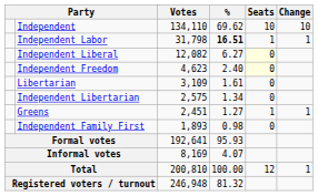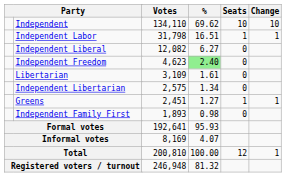Independent Labor | %: bold -> normal
Independent Liberal | Seats: lightyellow background -> no background
Independent Freedom | %: no background -> lightgreen background
Independent Freedom | Seats: lightyellow background -> no background
